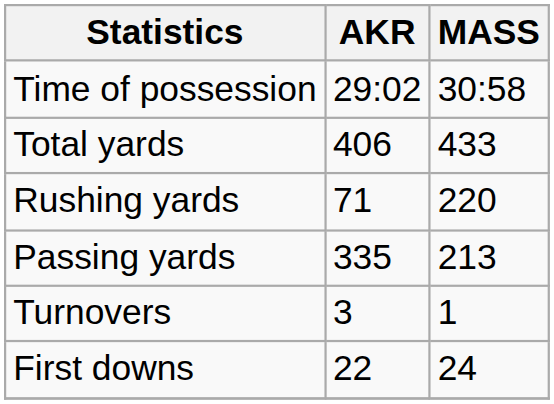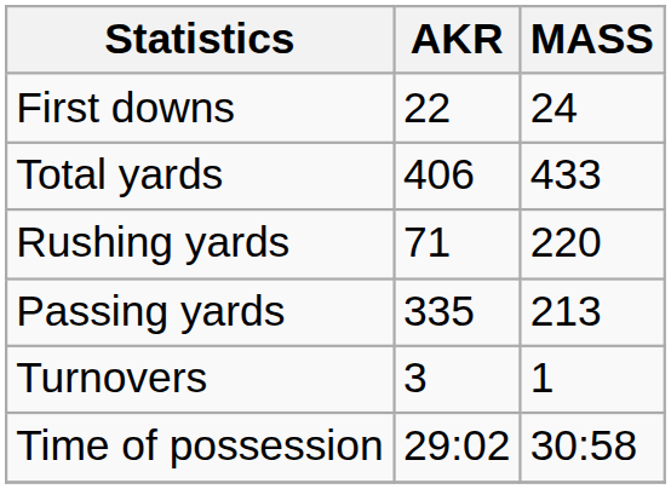rows swapped: First downs <-> Time of possession
